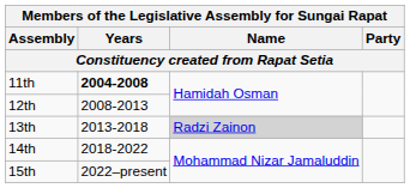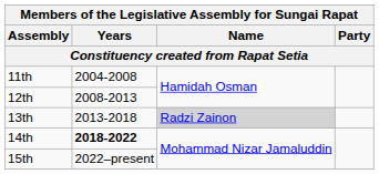11th | Years: bold -> normal
14th | Years: normal -> bold
